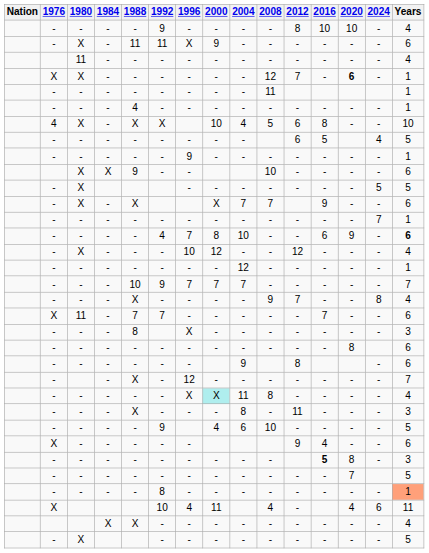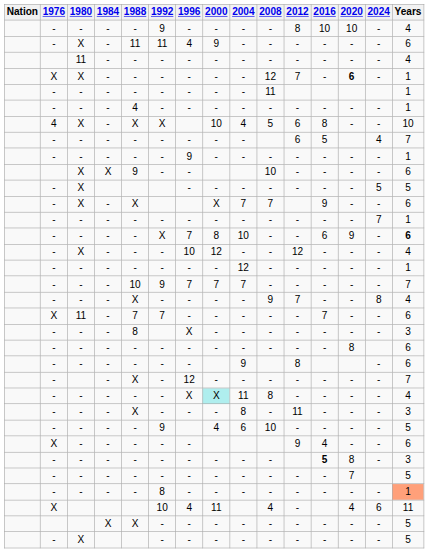row 3 | 1996: X -> 4
row 9 | Years: 5 -> 7
row 15 | 1992: 4 -> X
row 33 | Years: 4 -> 5
